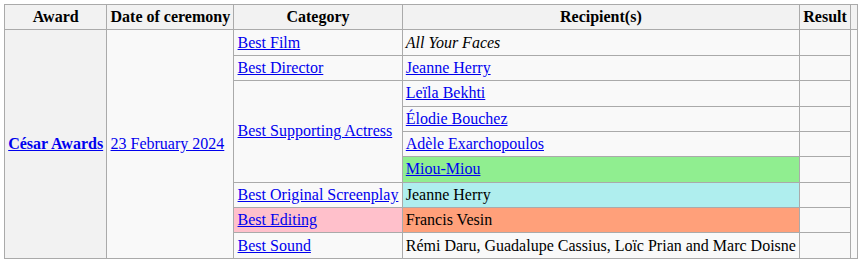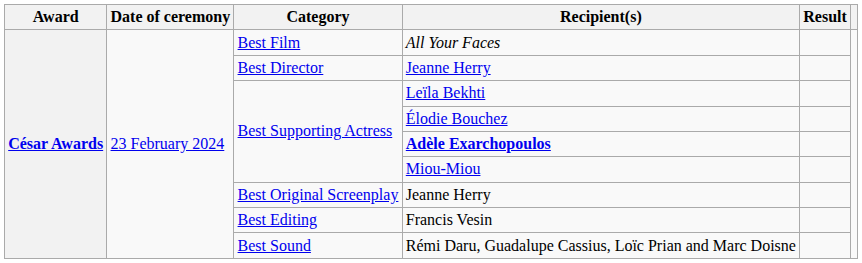Adèle Exarchopoulos | Recipient(s): normal -> bold
Miou-Miou | Recipient(s): lightgreen background -> no background
Best Original Screenplay / Jeanne Herry | Recipient(s): paleturquoise background -> no background
Francis Vesin | Category: pink background -> no background
Francis Vesin | Recipient(s): lightsalmon background -> no background
